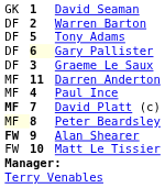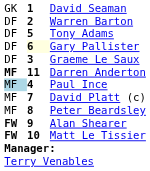Darren Anderton | column 1: normal -> bold
Paul Ince | column 1: no background -> lightblue background
David Platt (c) | column 1: bold -> normal
Peter Beardsley | column 1: lightyellow background -> no background
Matt Le Tissier | column 1: normal -> bold
